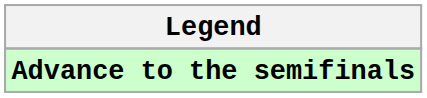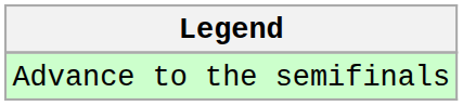row 2 | column 1: bold -> normal
